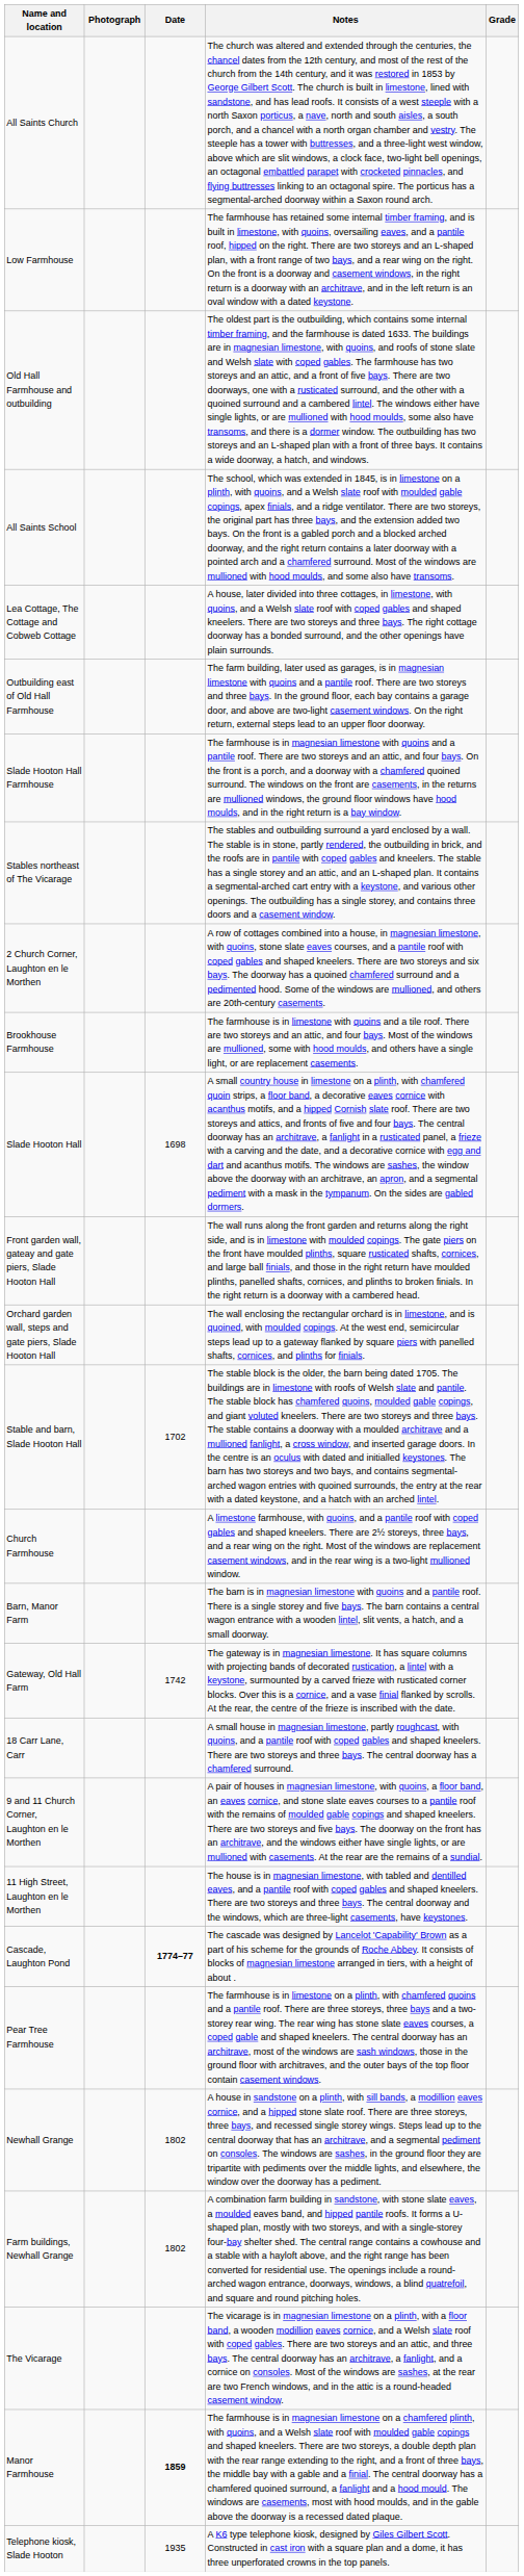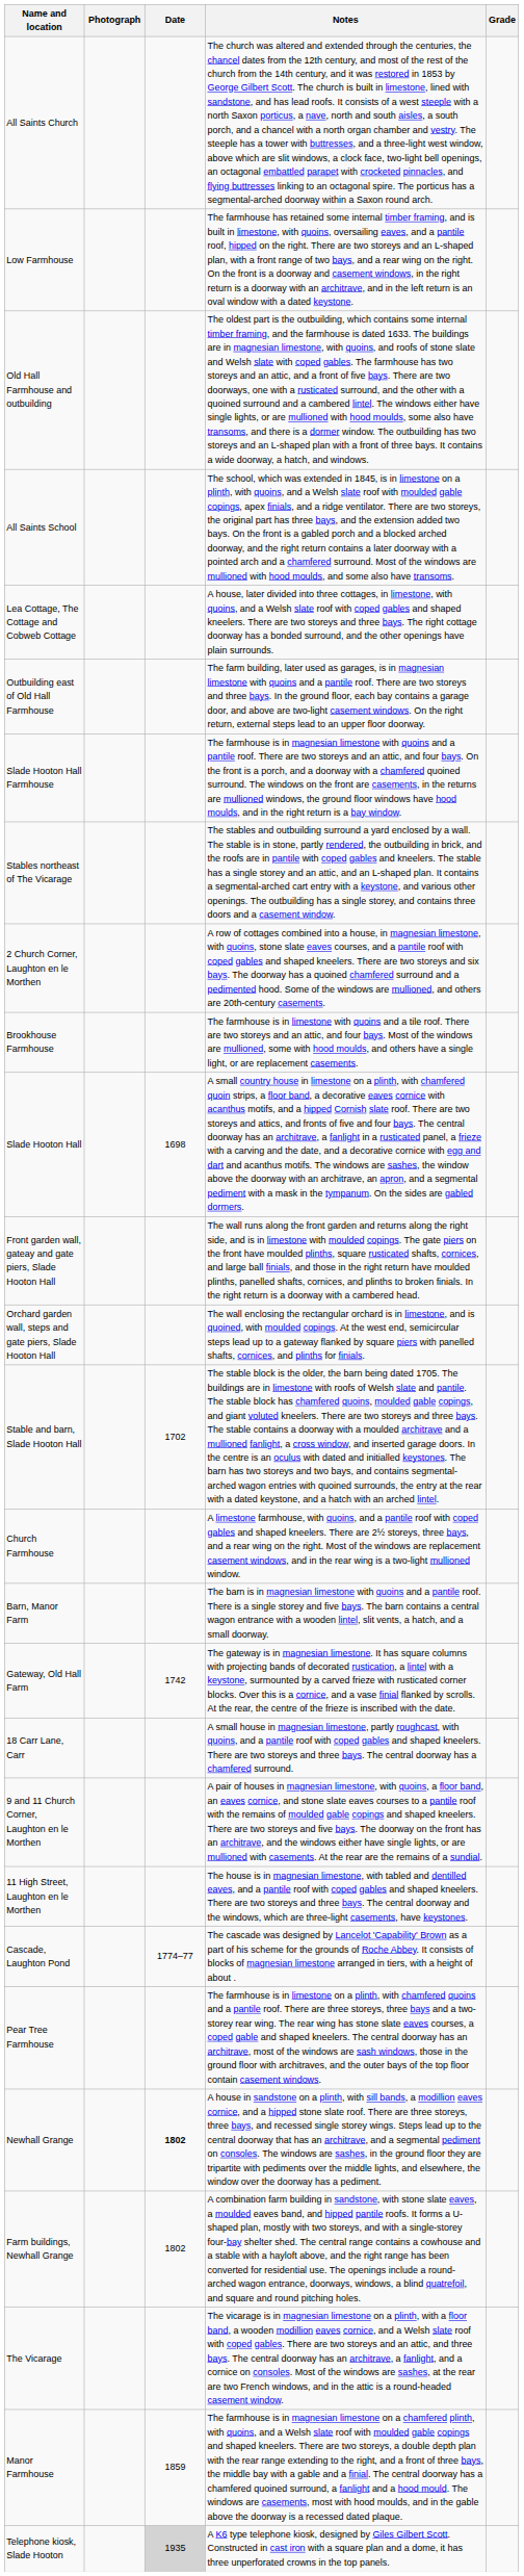Cascade, Laughton Pond | Date: bold -> normal
Newhall Grange | Date: normal -> bold
Manor Farmhouse | Date: bold -> normal
Telephone kiosk, Slade Hooton | Date: no background -> lightgrey background
